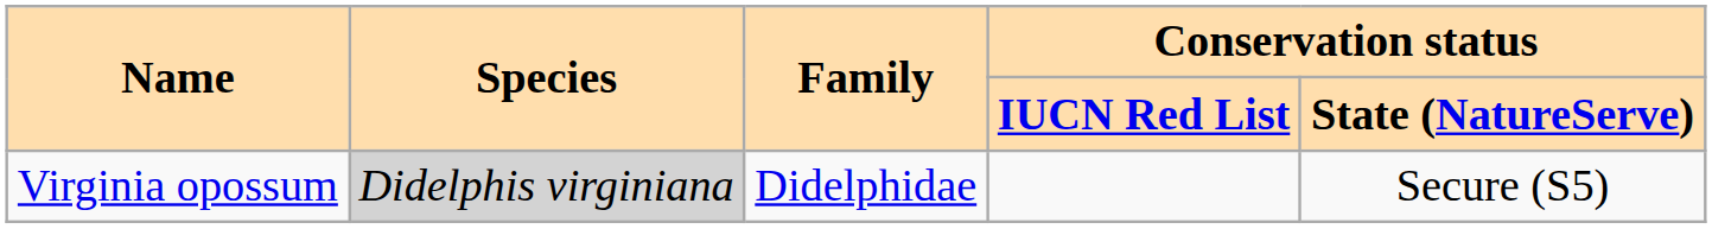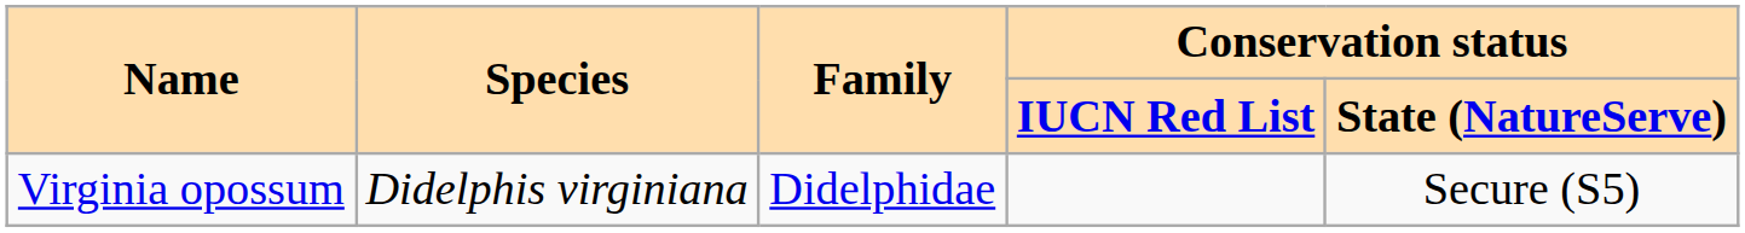Virginia opossum | Species: lightgrey background -> no background
